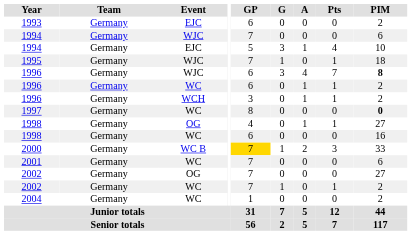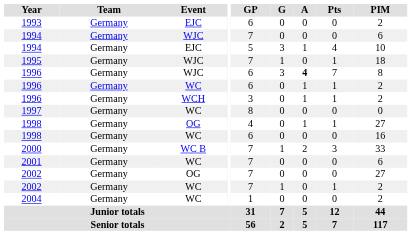1996 / WJC | A: normal -> bold
1996 / WJC | PIM: bold -> normal
1997 | PIM: bold -> normal
2000 | GP: gold background -> no background
